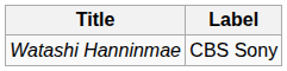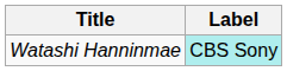Watashi Hanninmae | Label: no background -> paleturquoise background
